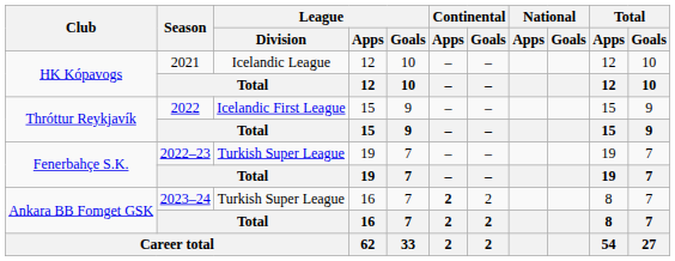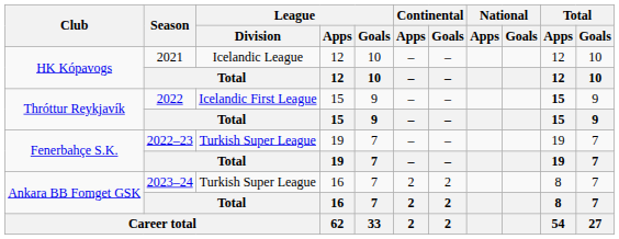Thróttur Reykjavík / 2022 | Total / Apps: normal -> bold
Ankara BB Fomget GSK / 2023–24 | Continental / Apps: bold -> normal
